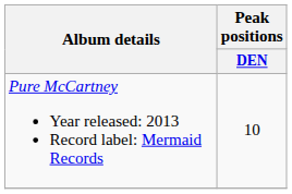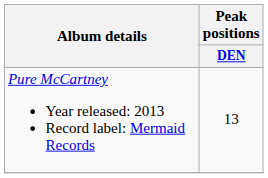row 3 | Peak positions / DEN: 10 -> 13
